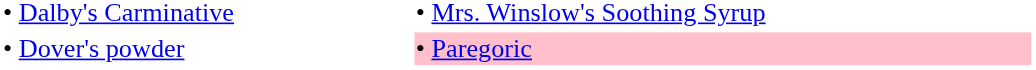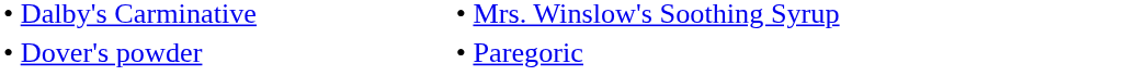• Dover's powder | column 2: pink background -> no background
